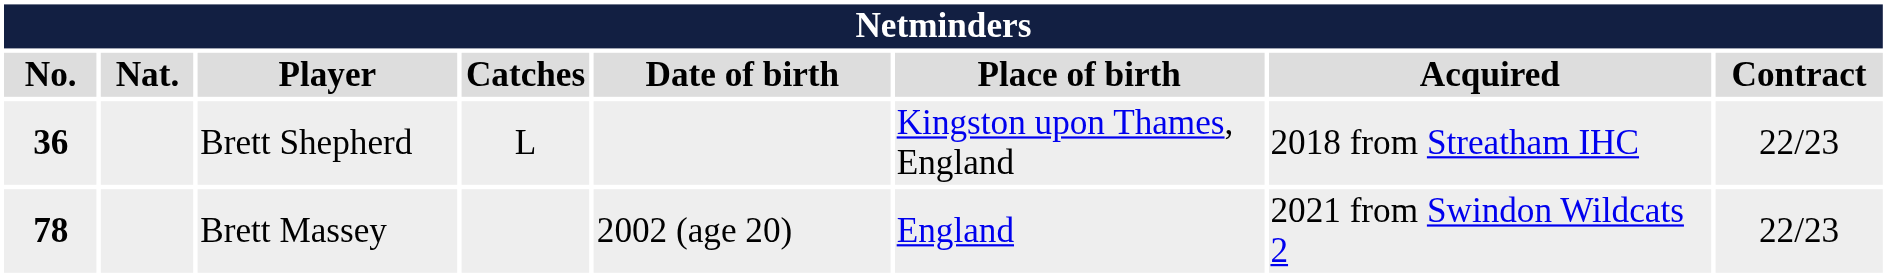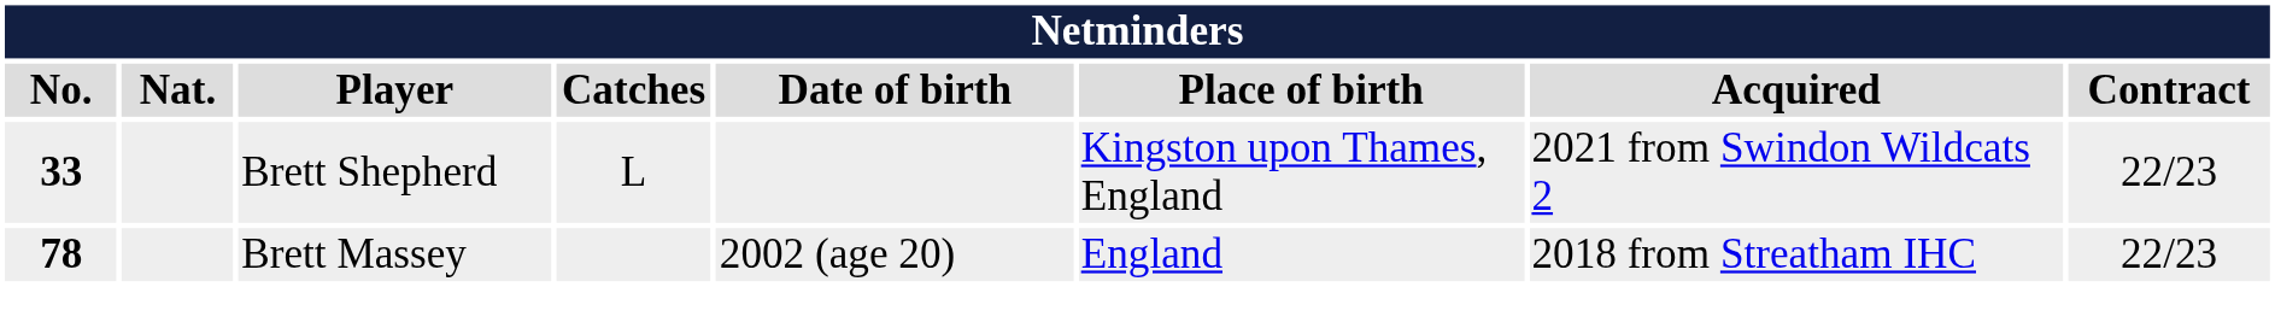Brett Shepherd | No.: 36 -> 33
Brett Shepherd | Acquired: 2018 from Streatham IHC -> 2021 from Swindon Wildcats 2
Brett Massey | Acquired: 2021 from Swindon Wildcats 2 -> 2018 from Streatham IHC
